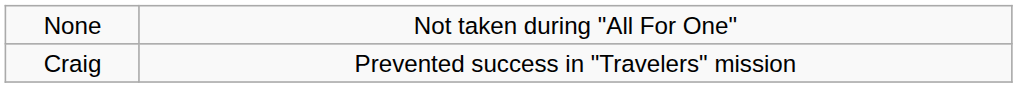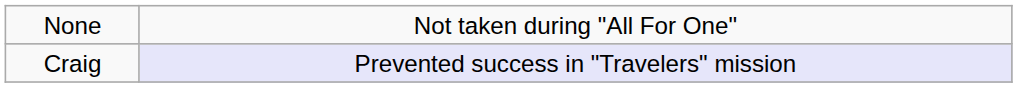Craig | column 2: no background -> lavender background
